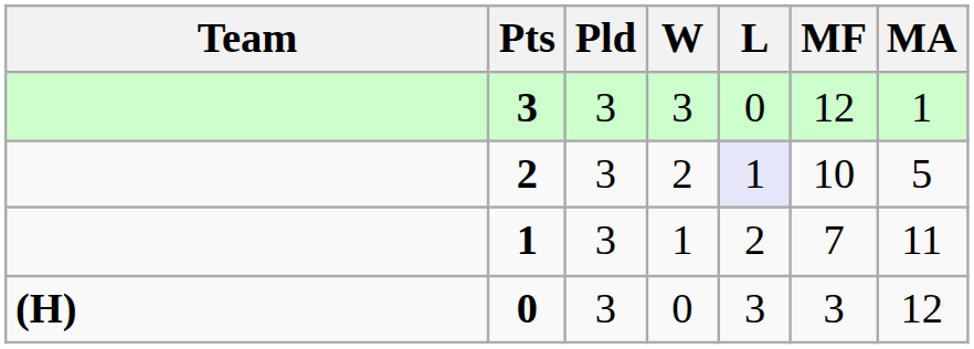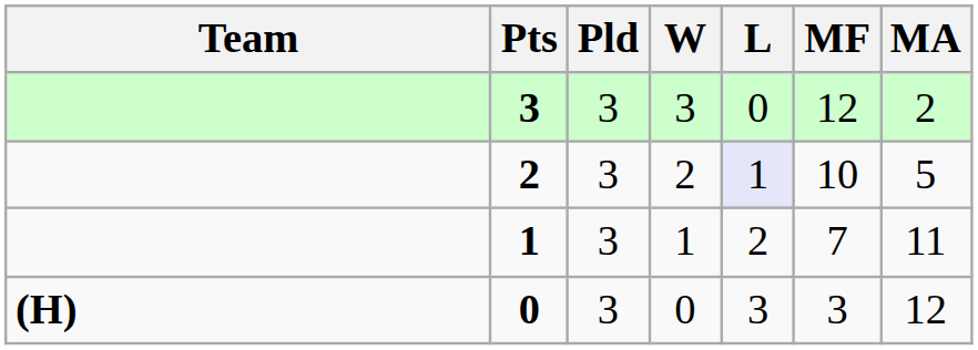row 2 | MA: 1 -> 2
